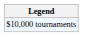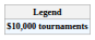row 2 | column 1: normal -> bold
